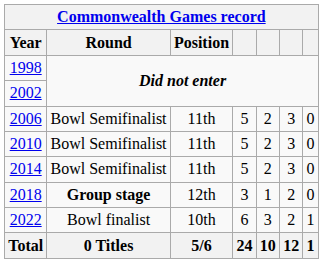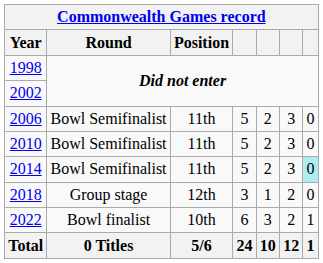2014 | column 7: no background -> paleturquoise background
2018 | Round: bold -> normal
